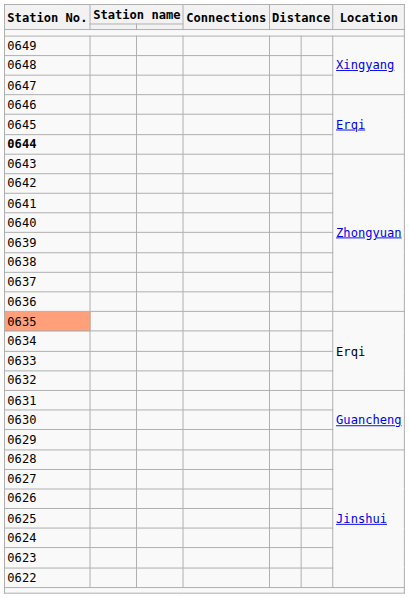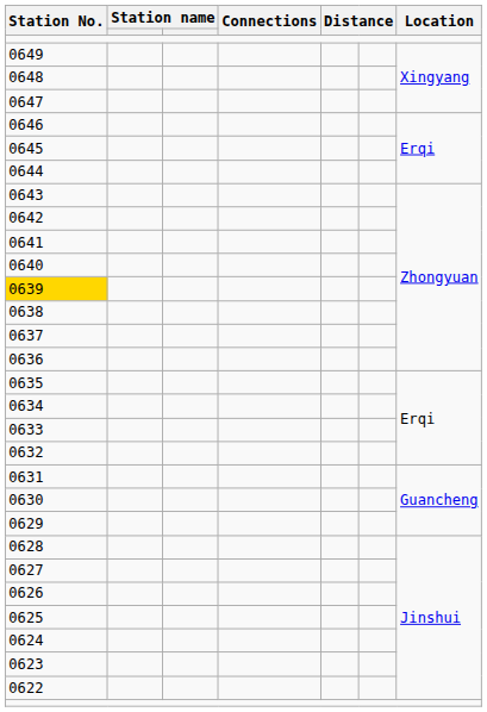0644 | Station No.: bold -> normal
0639 | Station No.: no background -> gold background
0635 | Station No.: lightsalmon background -> no background
